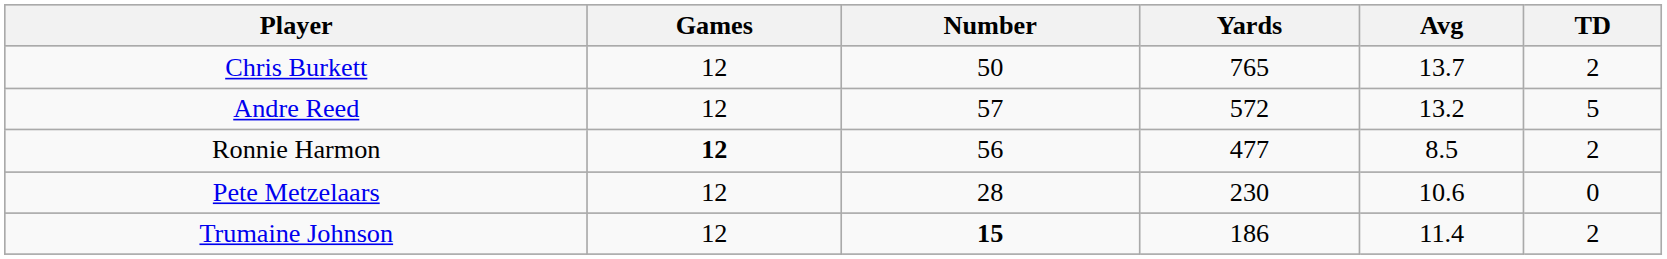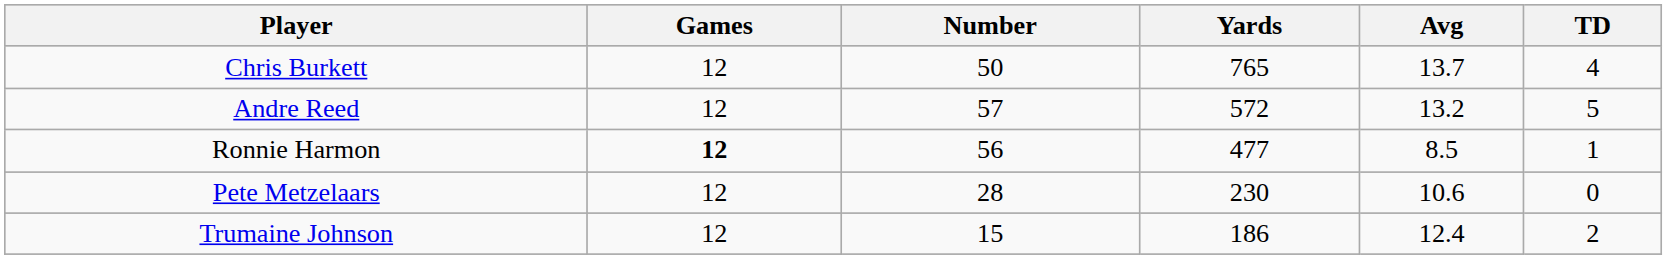Chris Burkett | TD: 2 -> 4
Ronnie Harmon | TD: 2 -> 1
Trumaine Johnson | Number: bold -> normal
Trumaine Johnson | Avg: 11.4 -> 12.4
